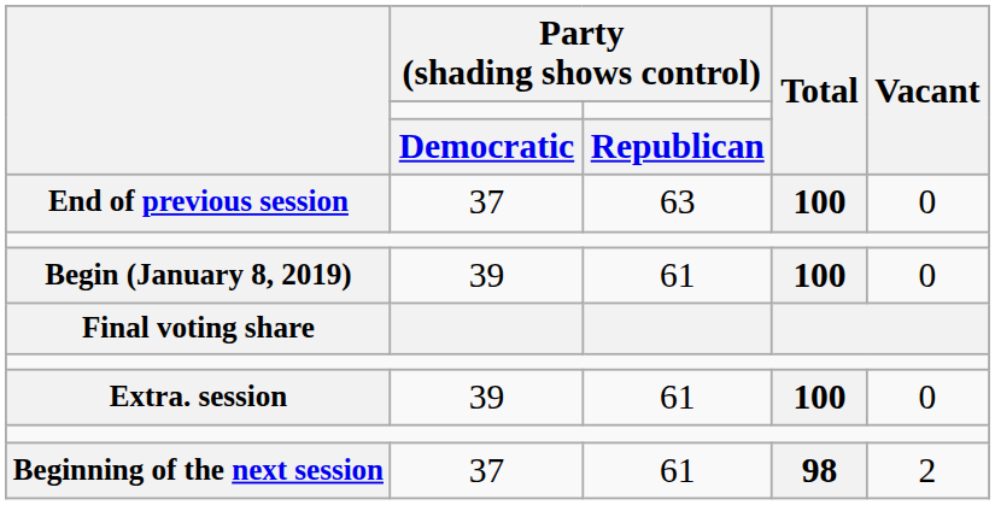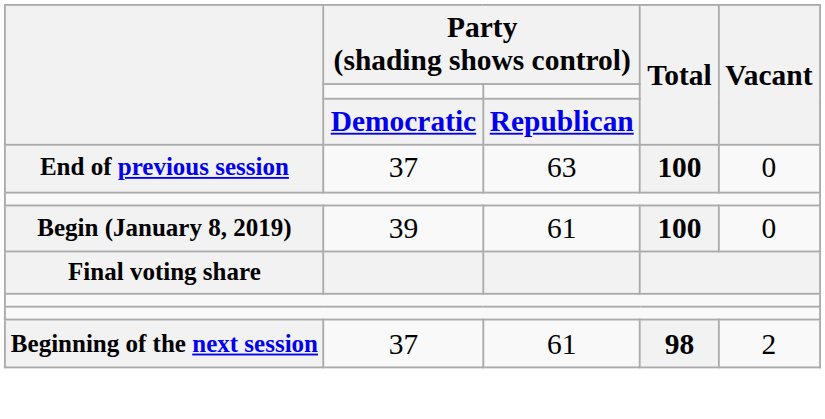- row: Extra. session | 39 | 61 | 100 | 0
